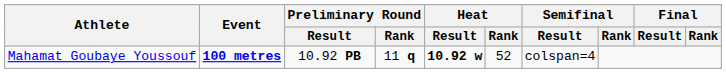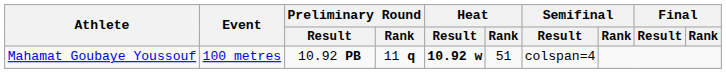Mahamat Goubaye Youssouf | Event: bold -> normal
Mahamat Goubaye Youssouf | Heat / Rank: 52 -> 51
